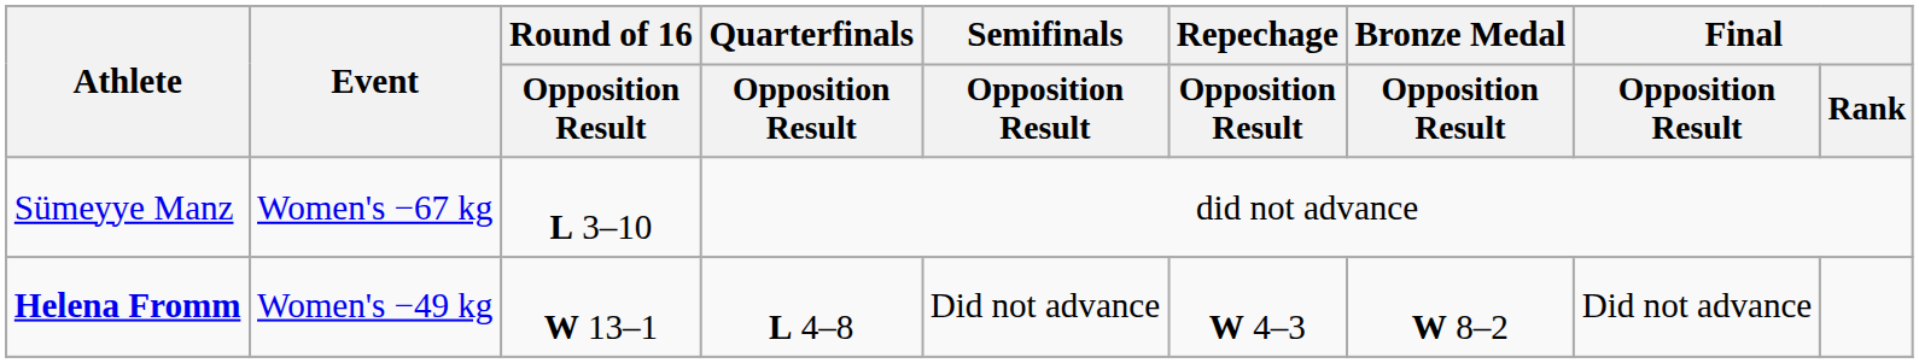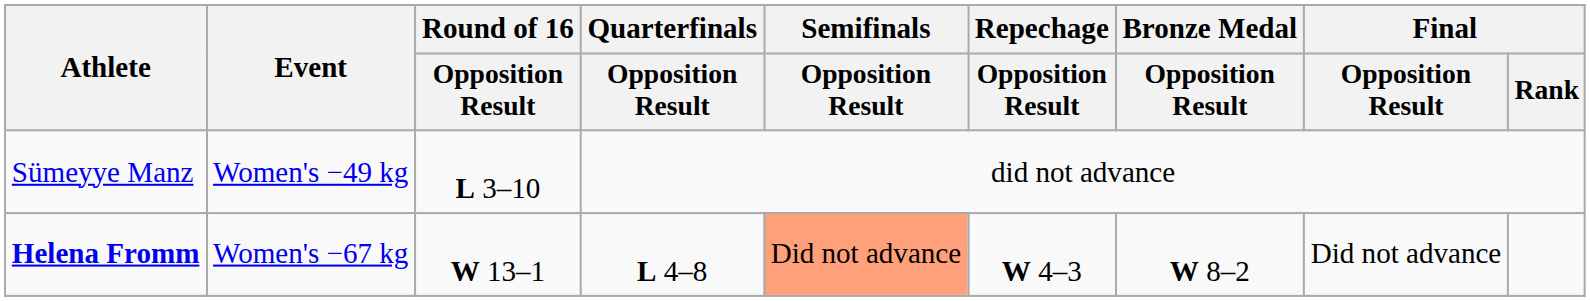Sümeyye Manz | Event: Women's −67 kg -> Women's −49 kg
Helena Fromm | Event: Women's −49 kg -> Women's −67 kg
Helena Fromm | Semifinals / Opposition Result: no background -> lightsalmon background
